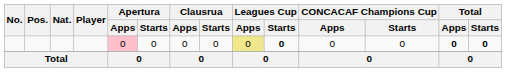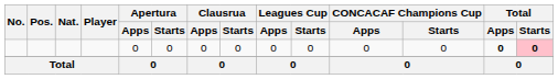row 3 | Apertura / Apps: pink background -> no background
row 3 | Leagues Cup / Apps: khaki background -> no background
row 3 | Leagues Cup / Starts: bold -> normal
row 3 | Total / Starts: no background -> pink background
